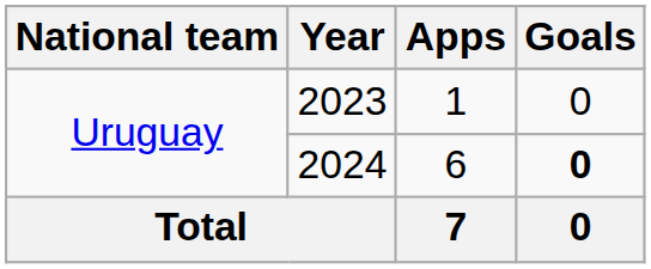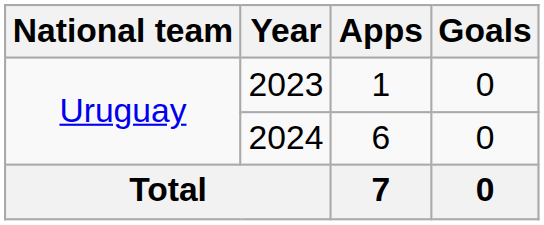2024 | Goals: bold -> normal
